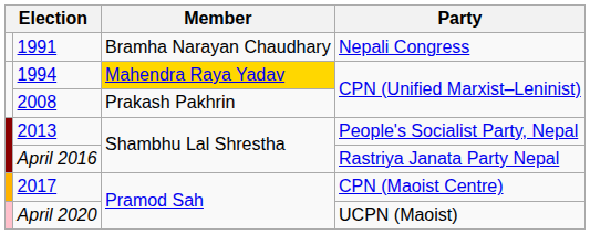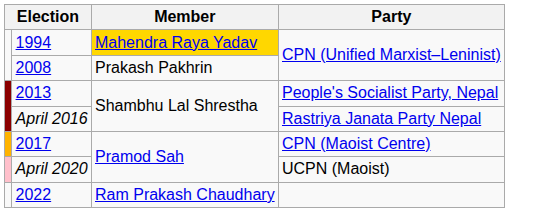- row: 1991 | Bramha Narayan Chaudhary | Nepali Congress
+ row: 2022 | Ram Prakash Chaudhary
